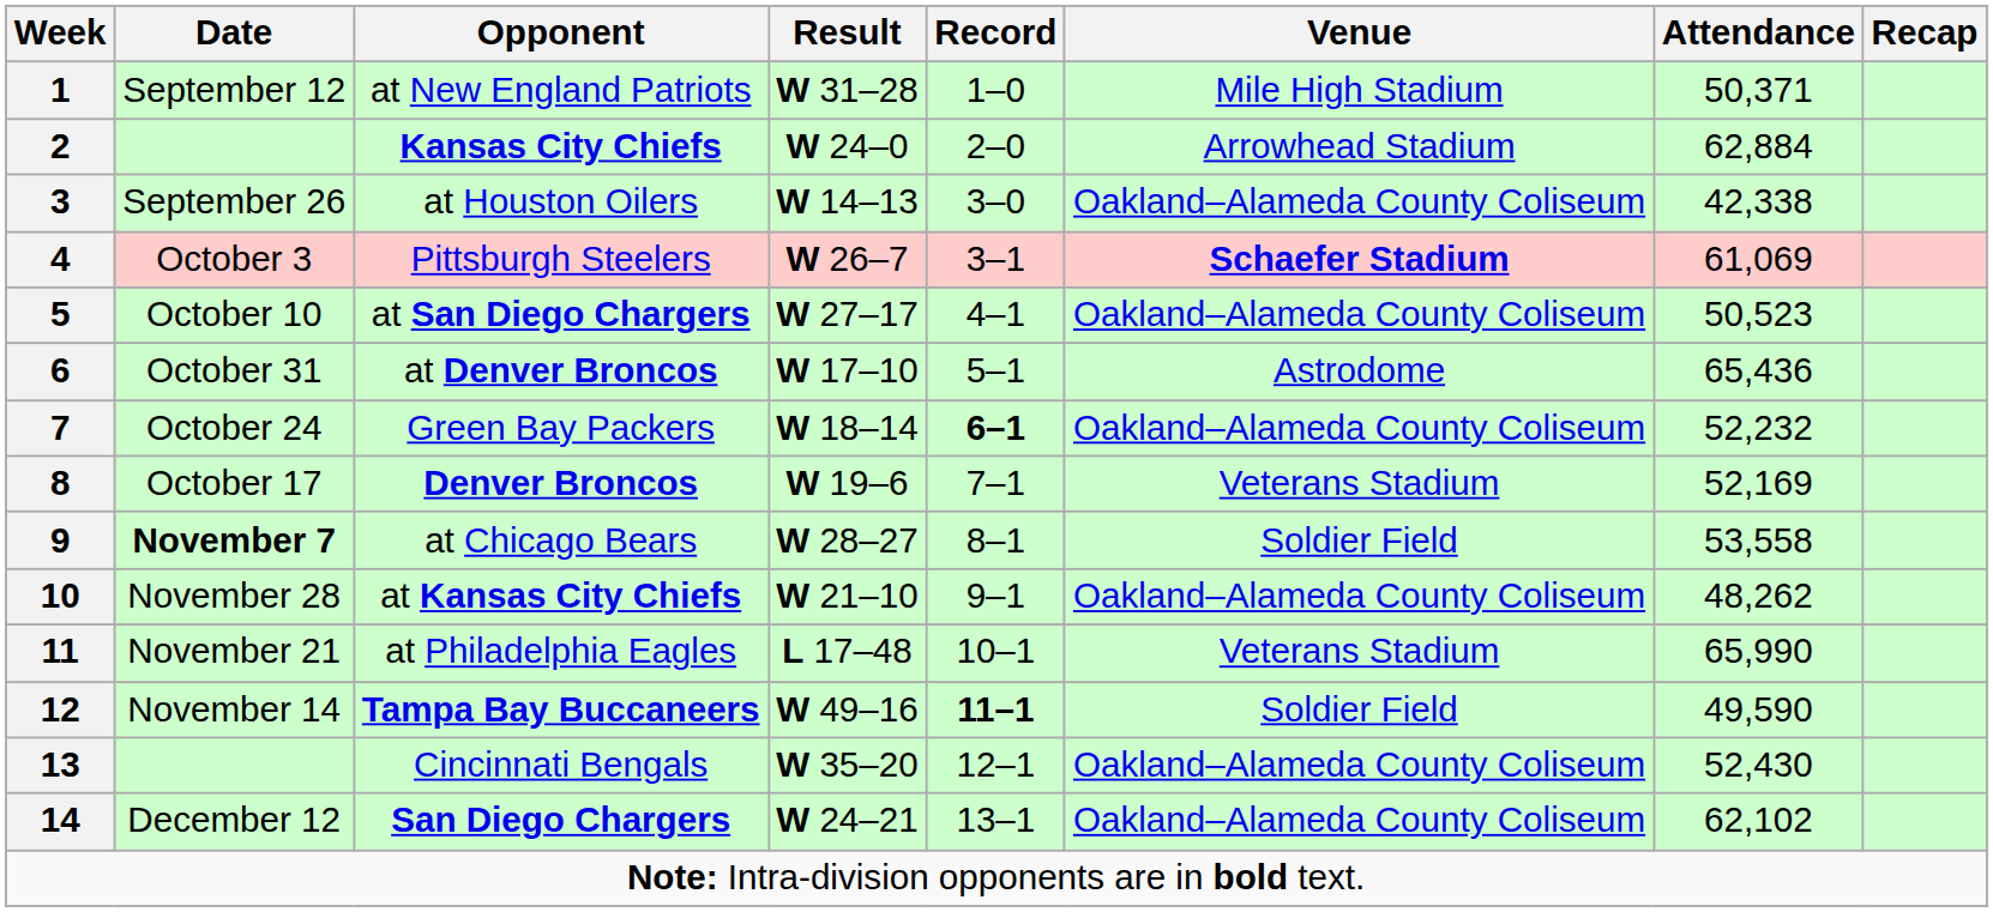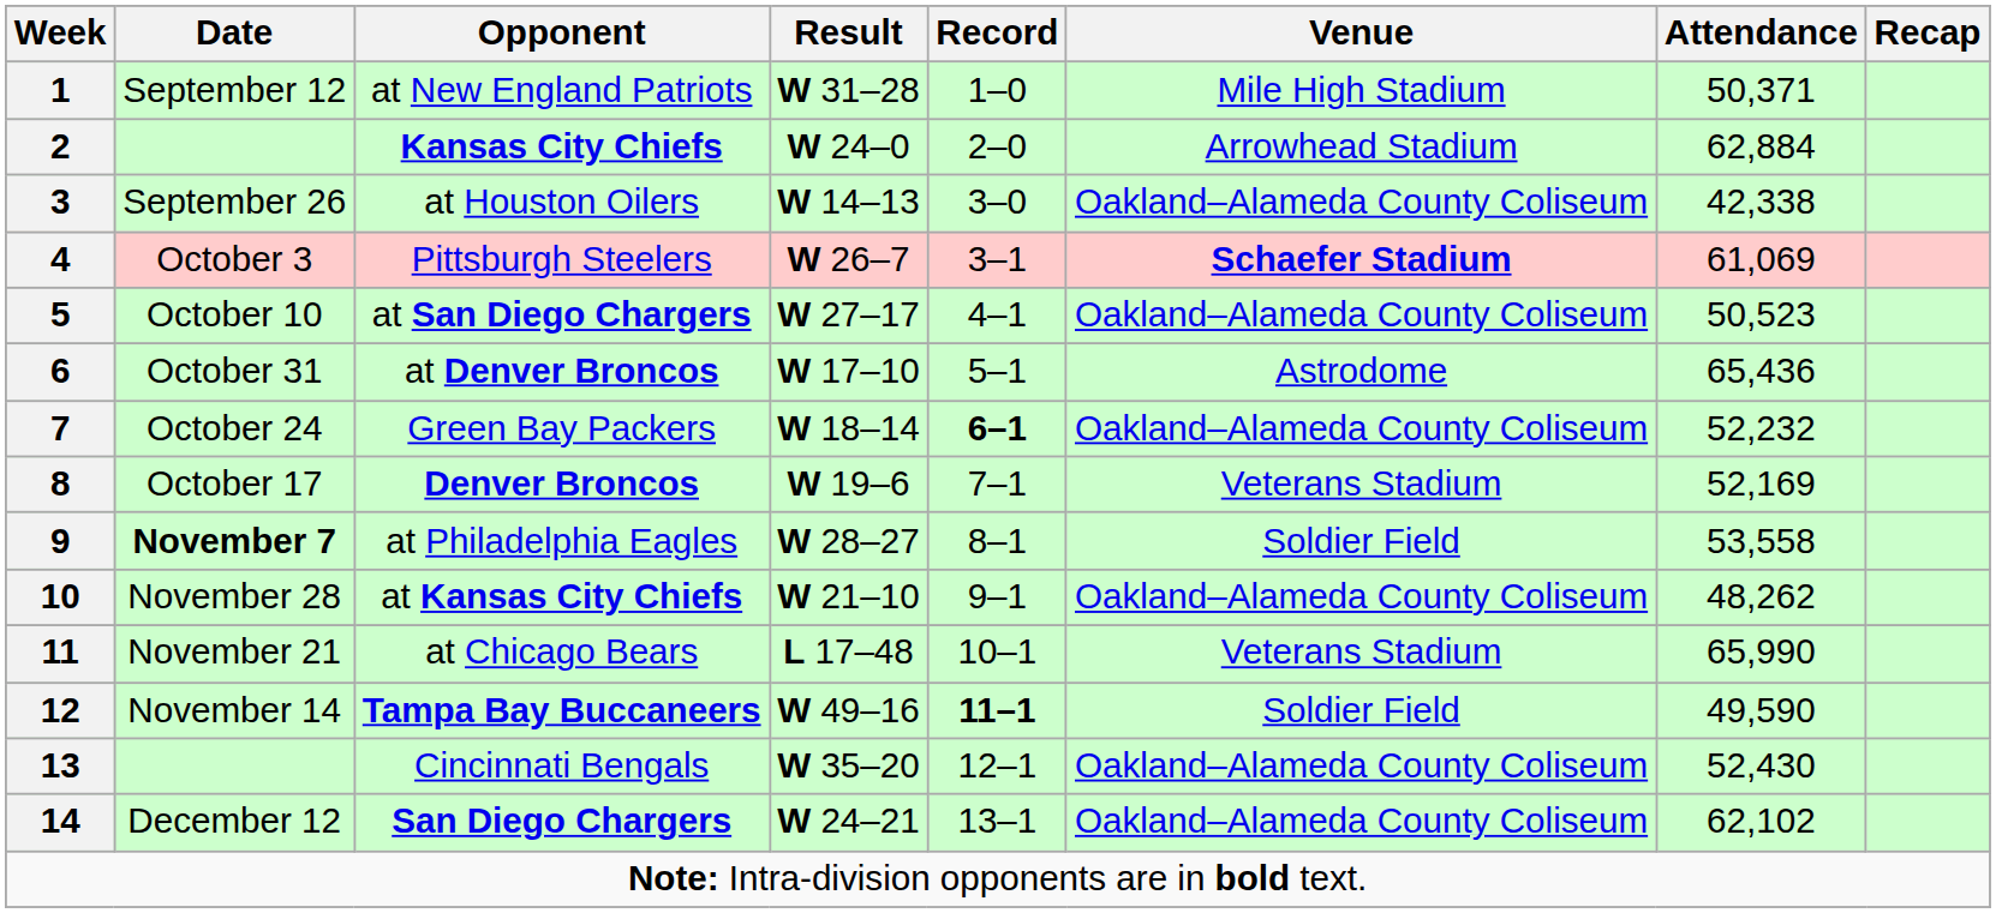9 | Opponent: at Chicago Bears -> at Philadelphia Eagles
11 | Opponent: at Philadelphia Eagles -> at Chicago Bears
